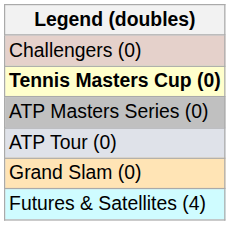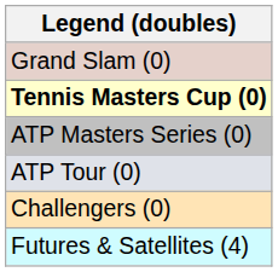row 2 | column 1: Challengers (0) -> Grand Slam (0)
row 6 | column 1: Grand Slam (0) -> Challengers (0)
